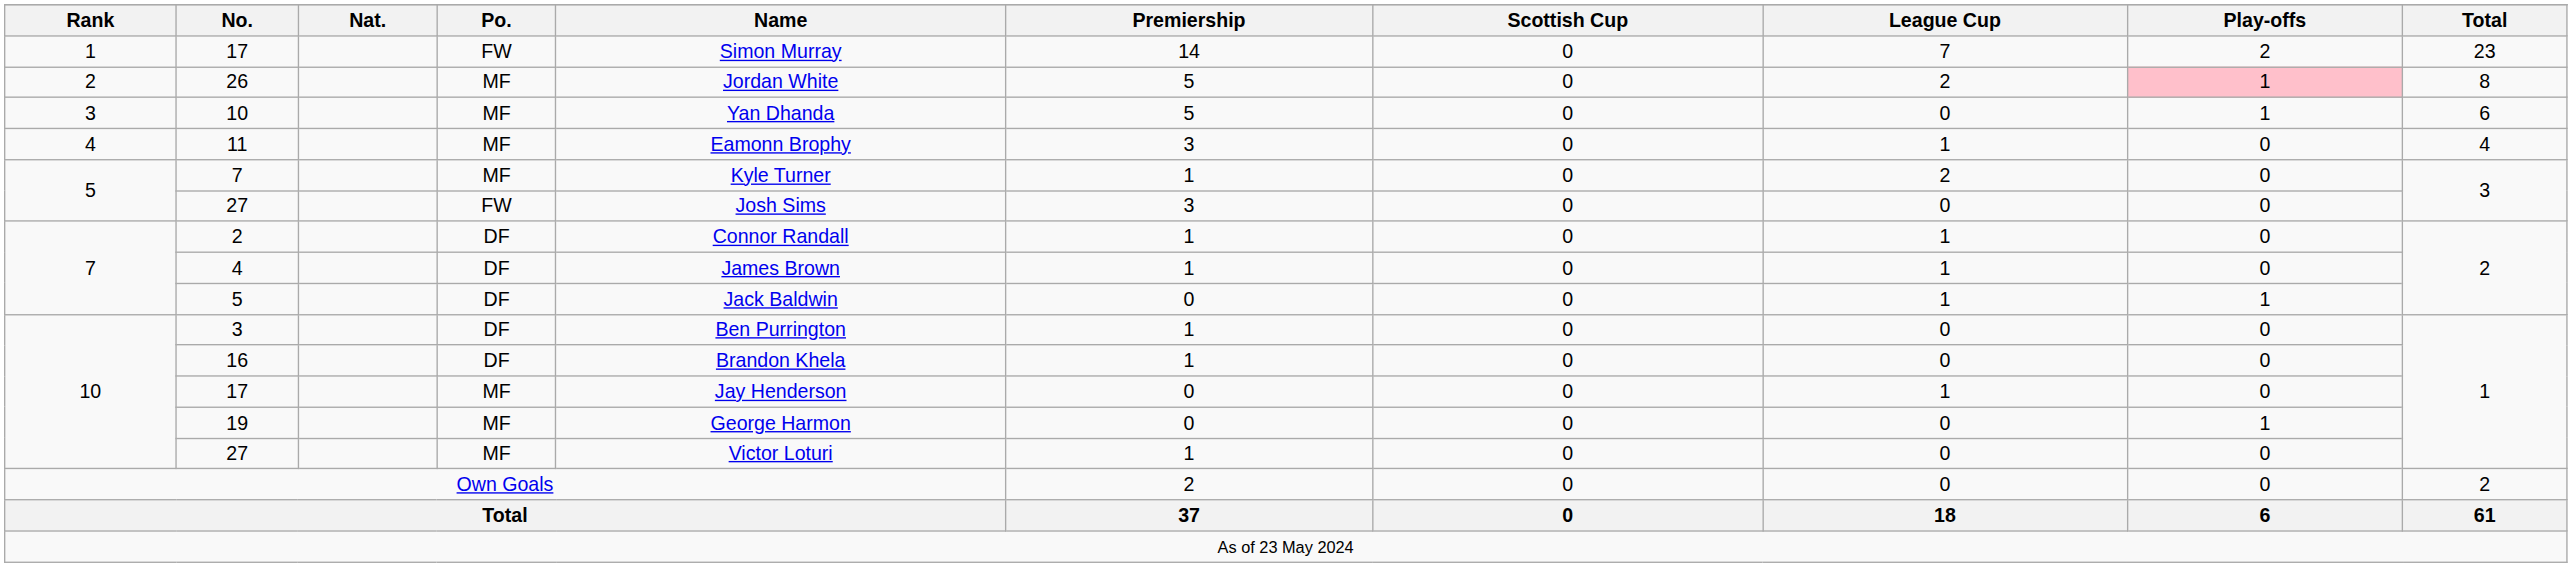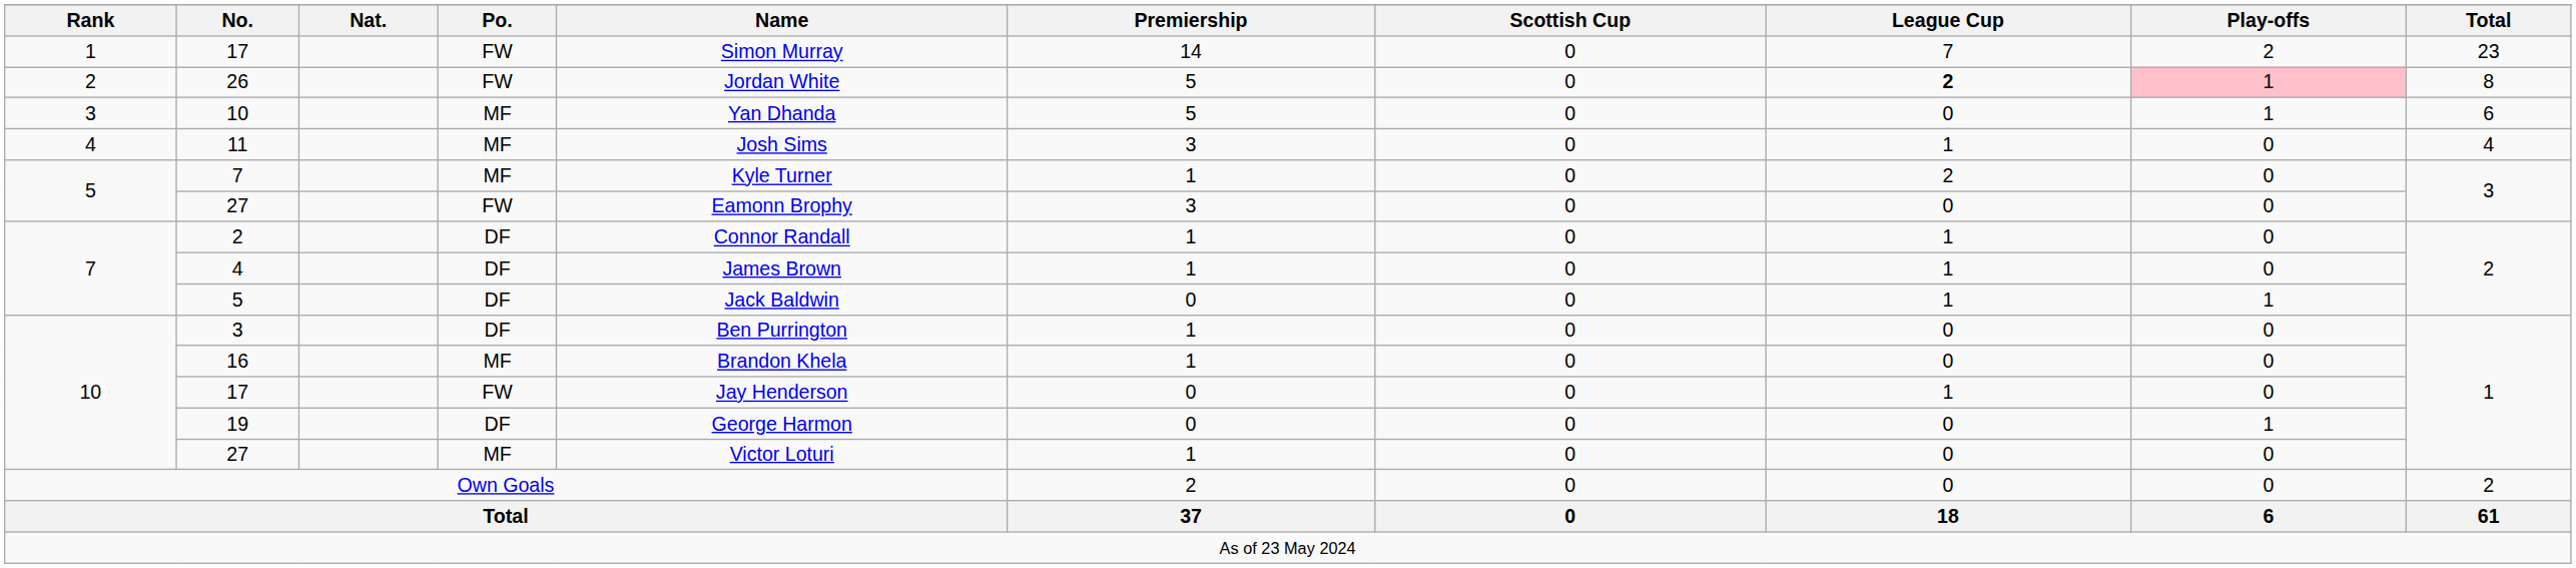26 | Po.: MF -> FW
26 | League Cup: normal -> bold
11 | Name: Eamonn Brophy -> Josh Sims
5 / 27 | Name: Josh Sims -> Eamonn Brophy
16 | Po.: DF -> MF
10 / 17 | Po.: MF -> FW
19 | Po.: MF -> DF
